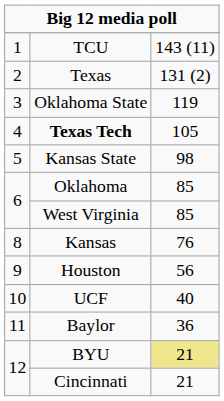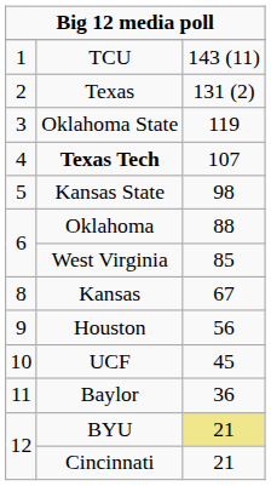Texas Tech | column 3: 105 -> 107
Oklahoma | column 3: 85 -> 88
Kansas | column 3: 76 -> 67
UCF | column 3: 40 -> 45
